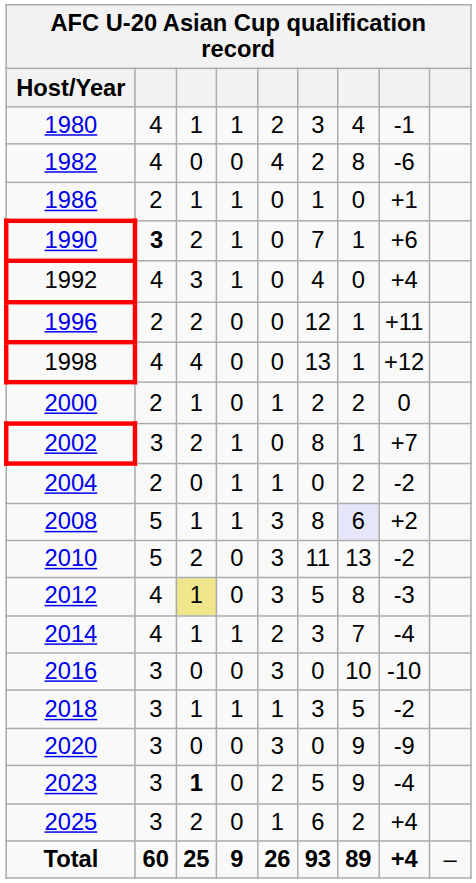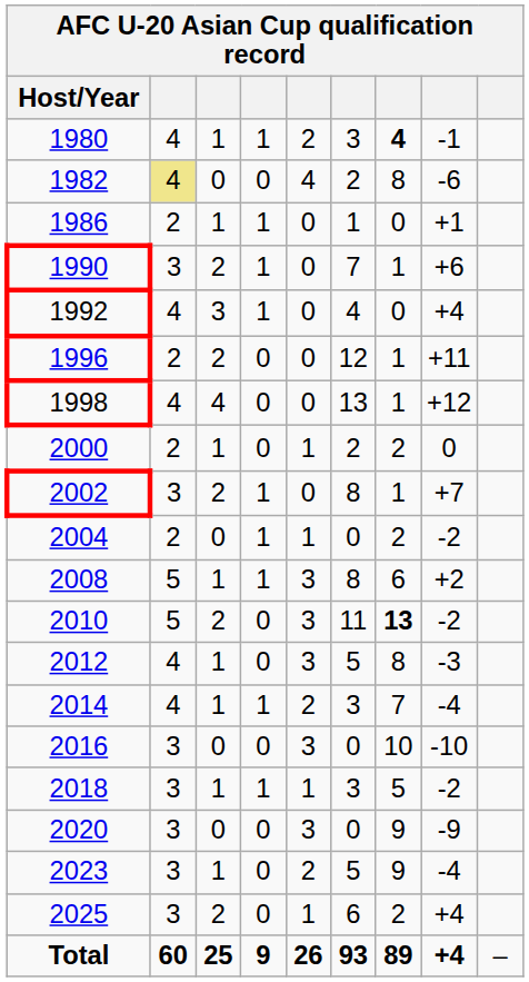1980 | column 7: normal -> bold
1982 | column 2: no background -> khaki background
1990 | column 2: bold -> normal
2008 | column 7: lavender background -> no background
2010 | column 7: normal -> bold
2012 | column 3: khaki background -> no background
2023 | column 3: bold -> normal
